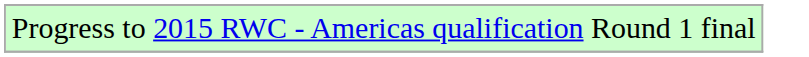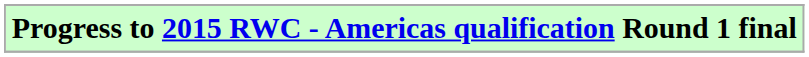row 1 | column 1: normal -> bold
